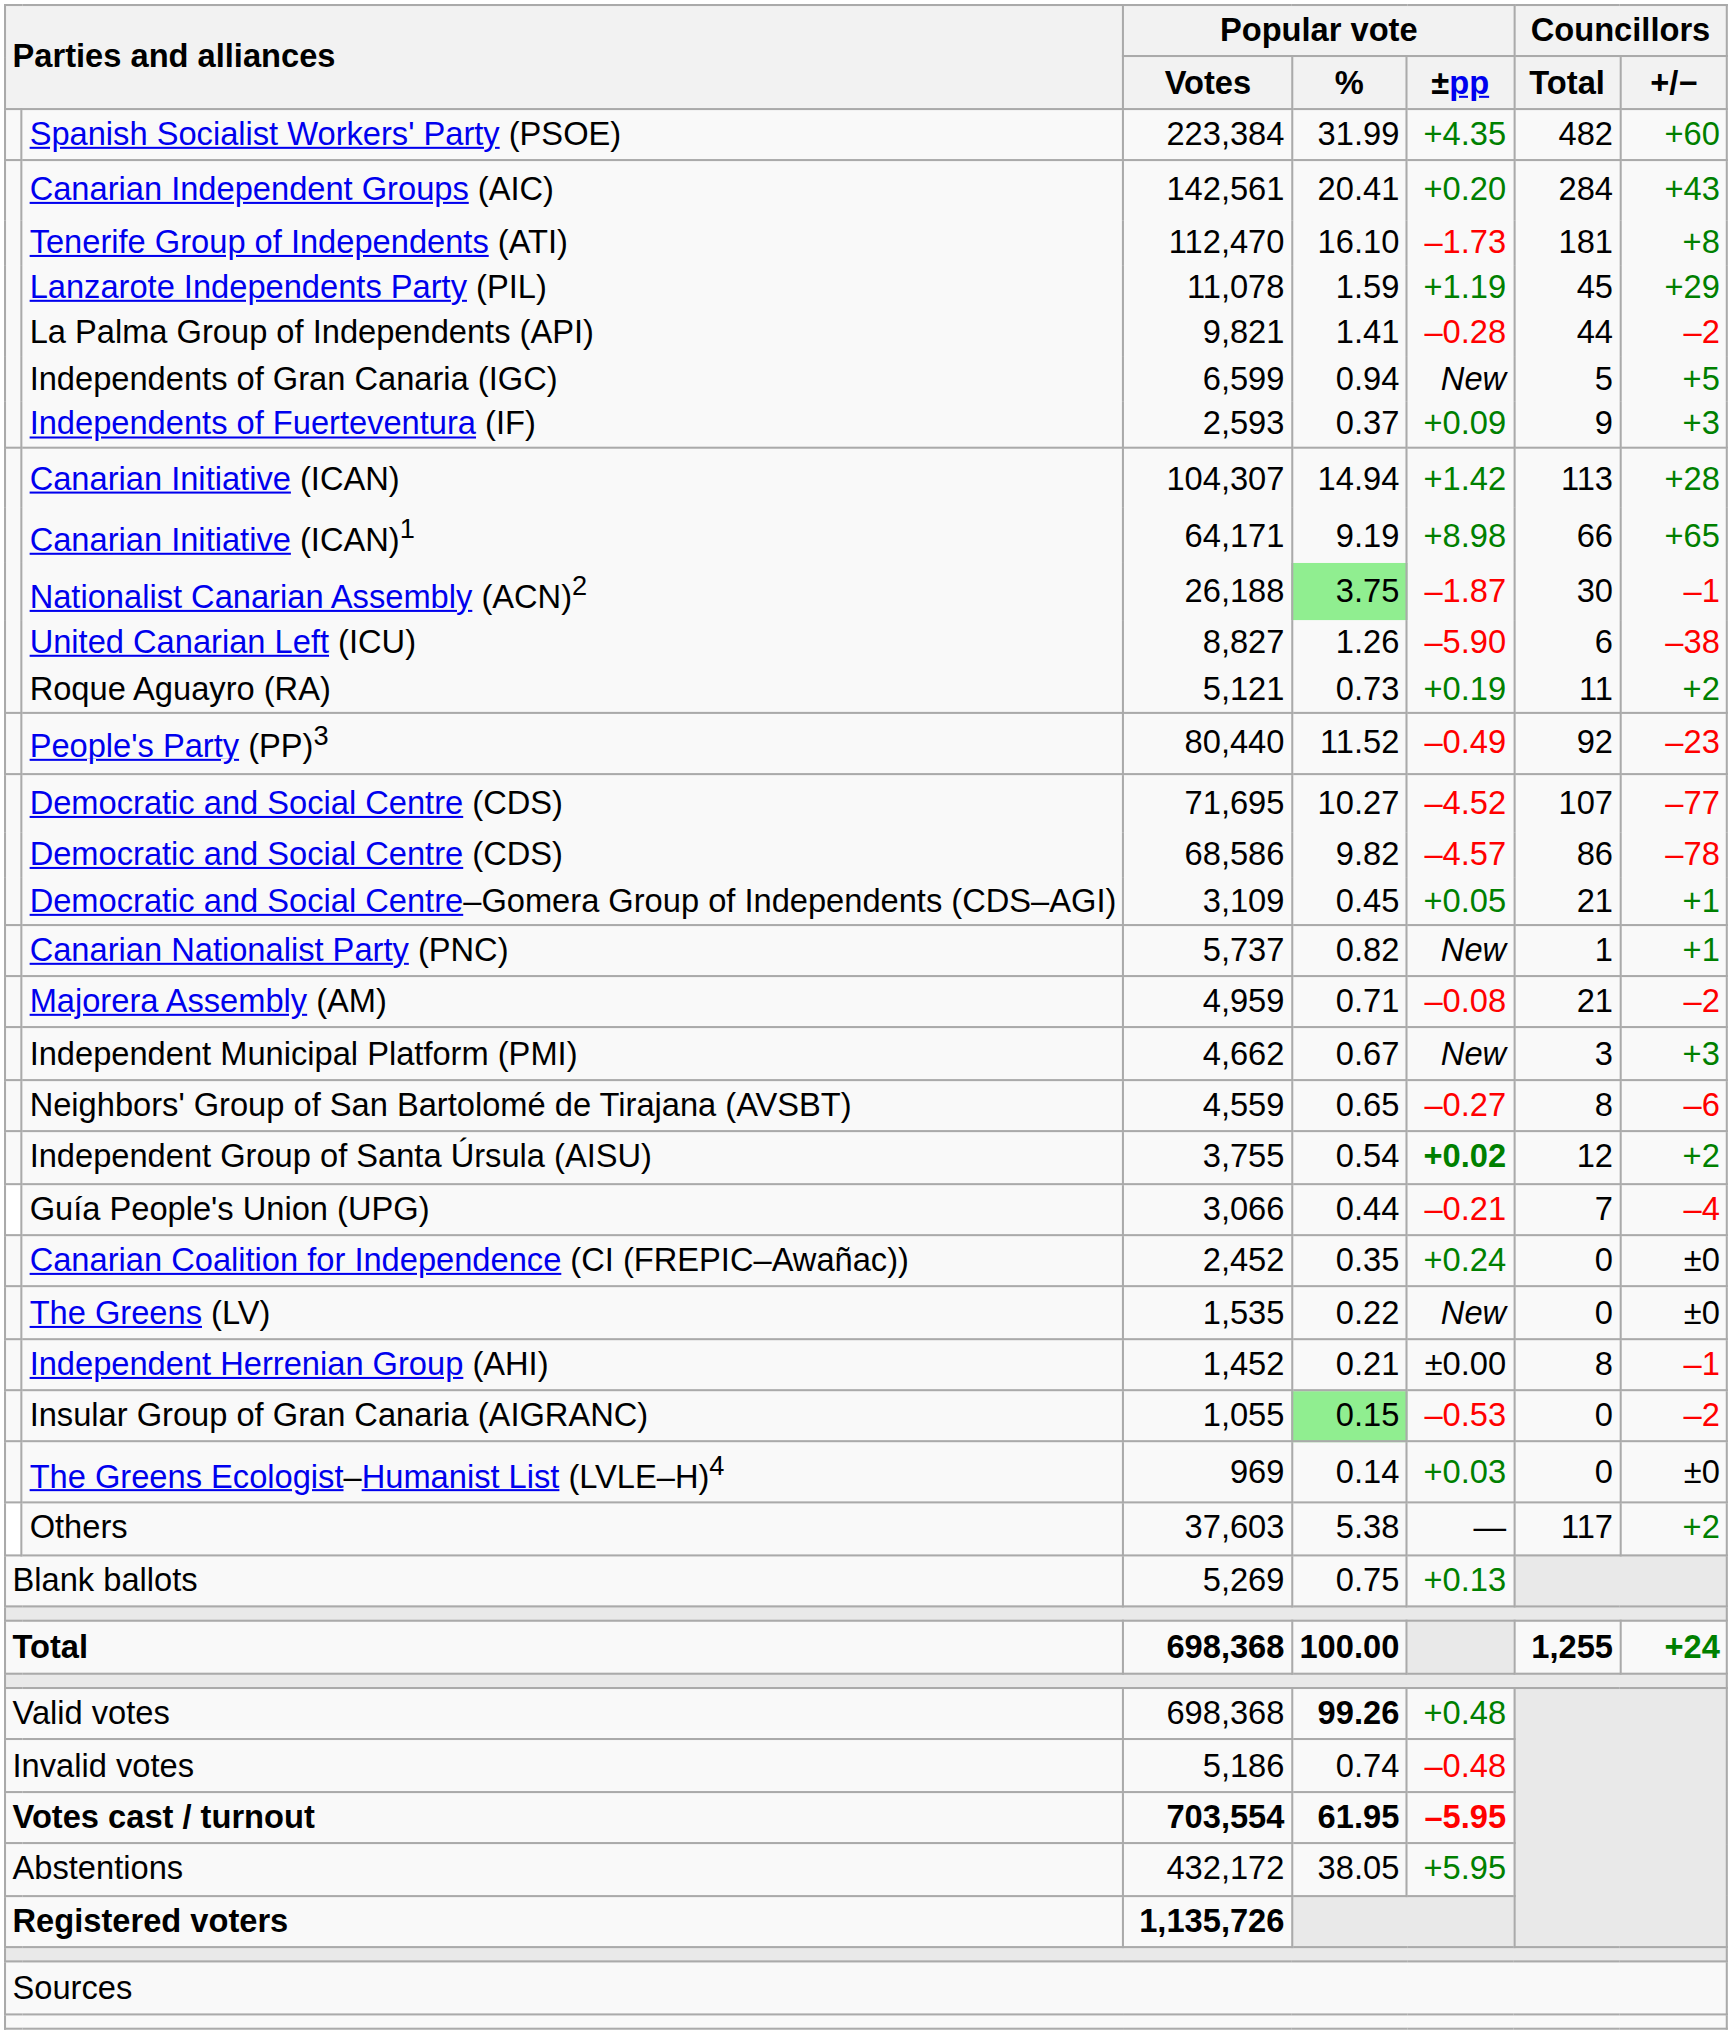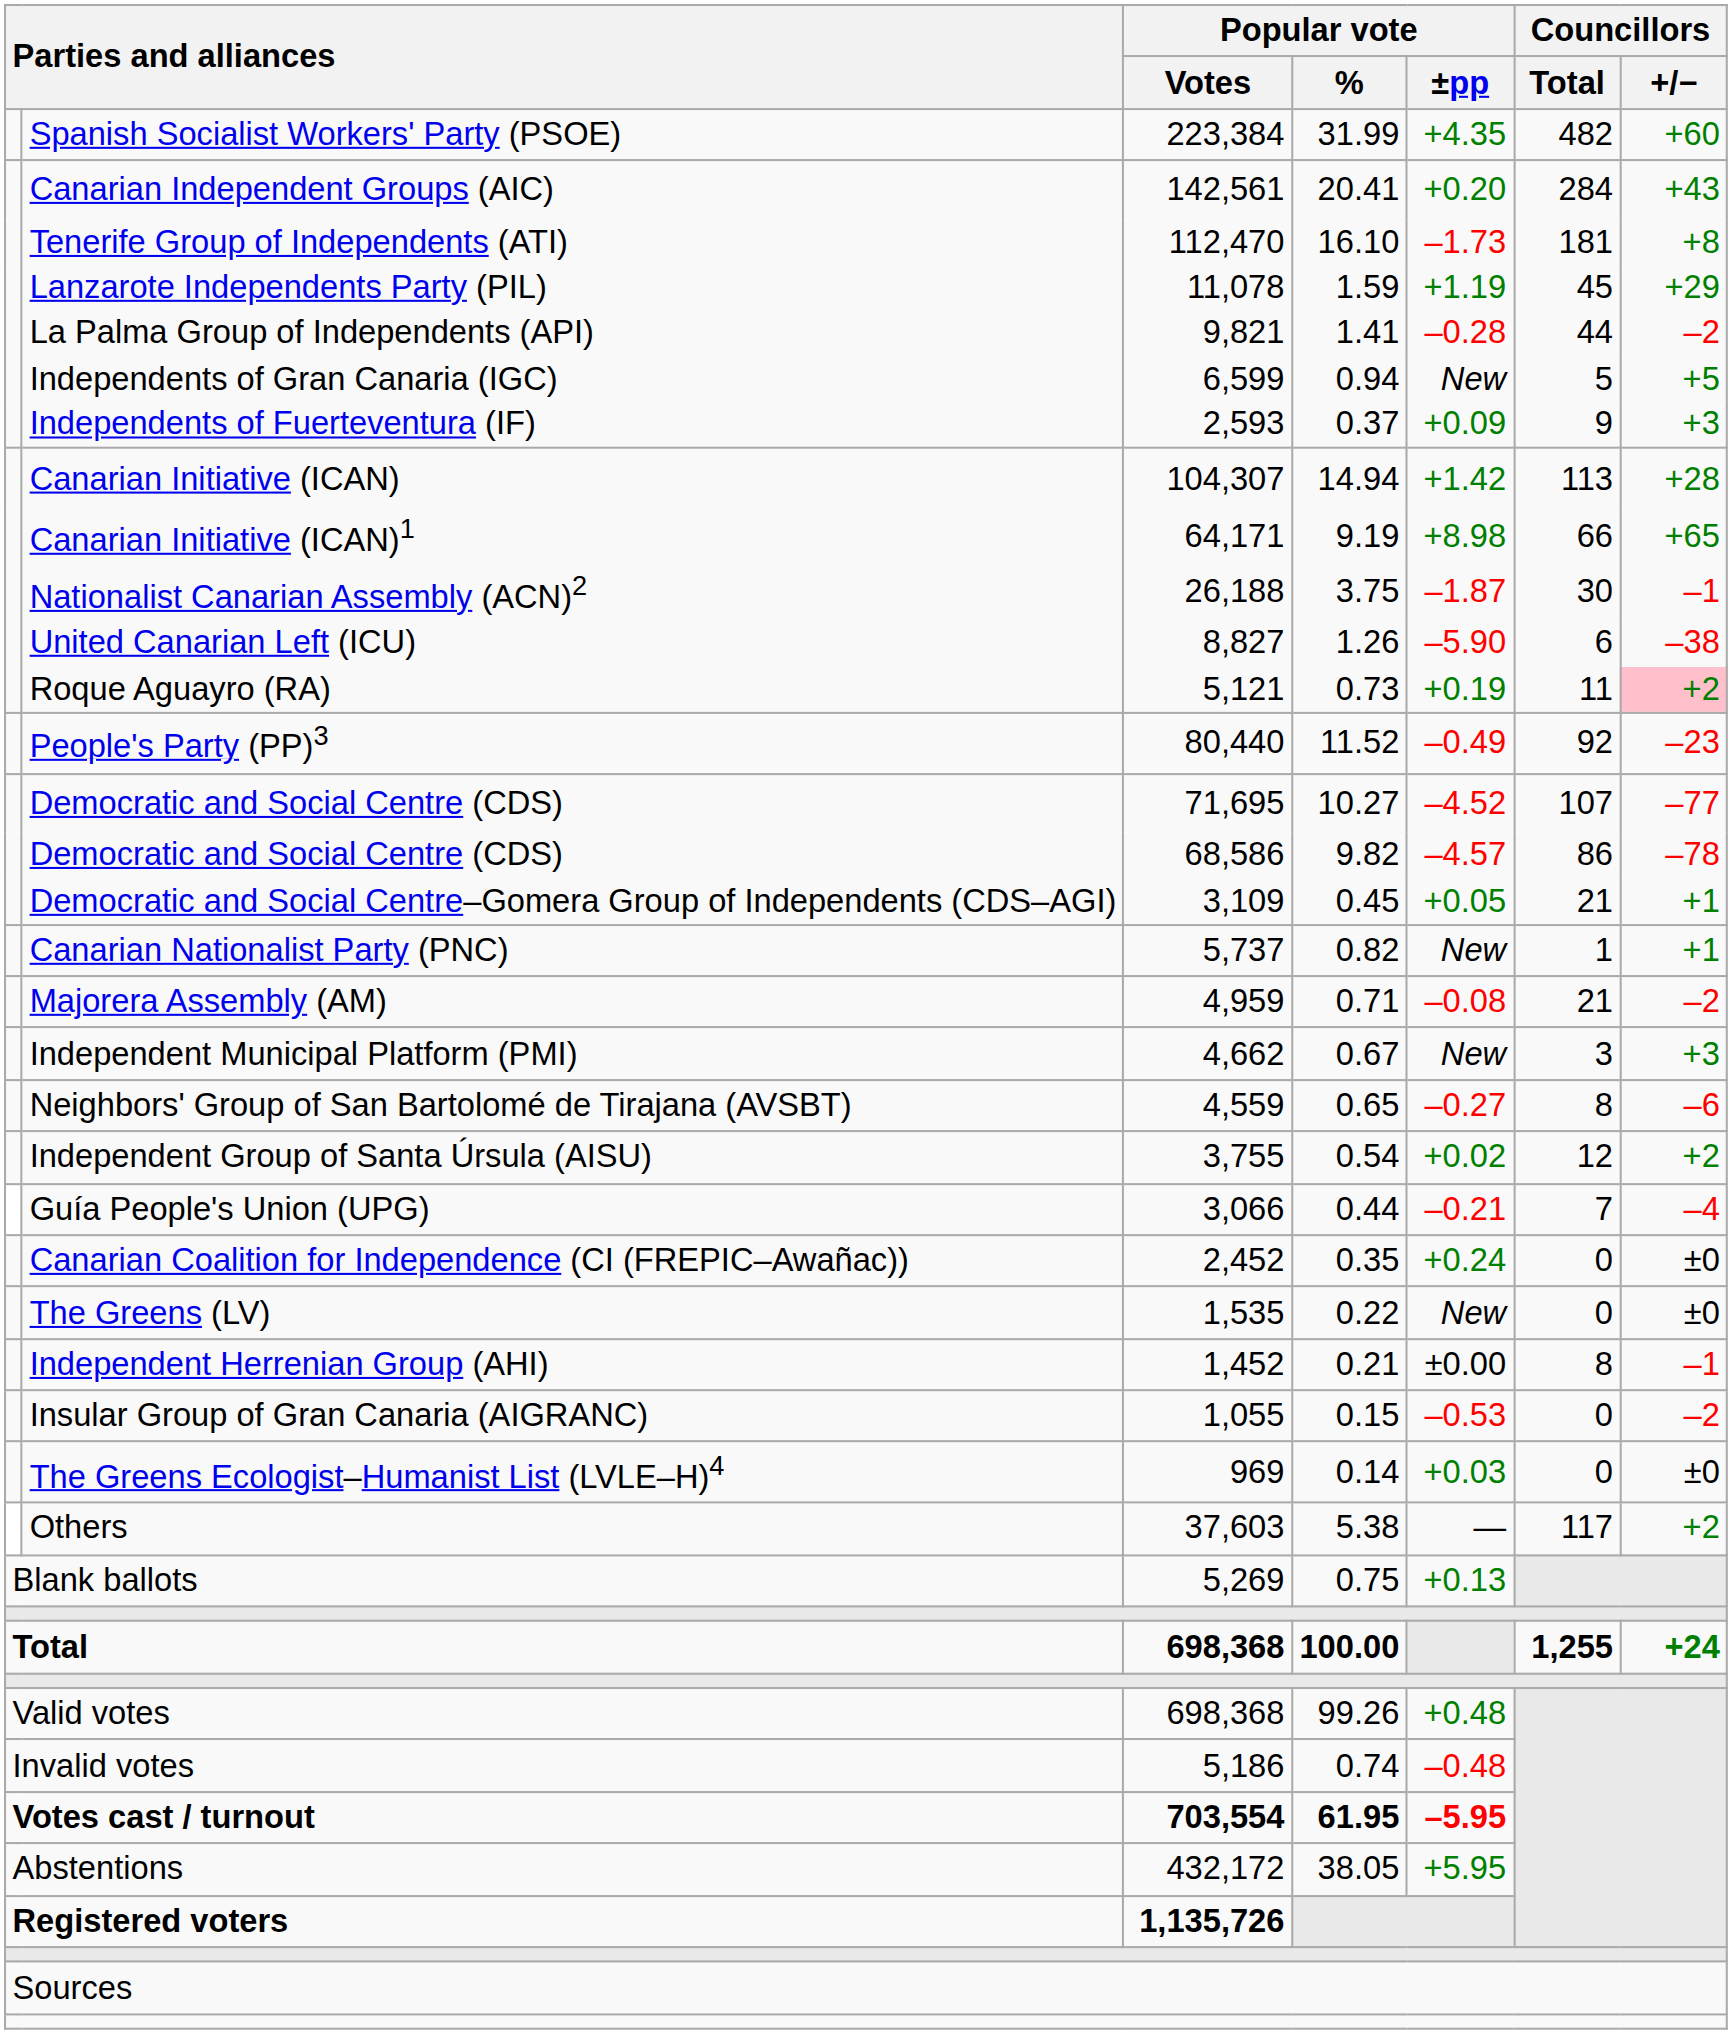Nationalist Canarian Assembly (ACN)2 | Popular vote / %: lightgreen background -> no background
Roque Aguayro (RA) | Councillors / +/−: no background -> pink background
Independent Group of Santa Úrsula (AISU) | Popular vote / ±pp: bold -> normal
Insular Group of Gran Canaria (AIGRANC) | Popular vote / %: lightgreen background -> no background
Valid votes | Popular vote / %: bold -> normal
